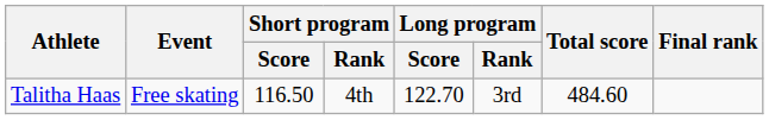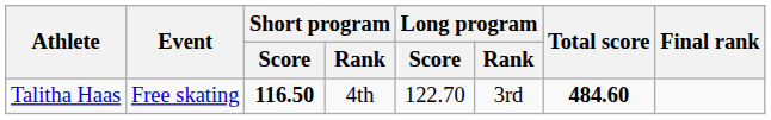Talitha Haas | Short program / Score: normal -> bold
Talitha Haas | Total score: normal -> bold
